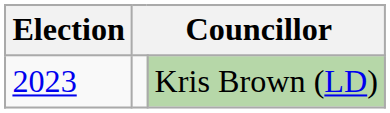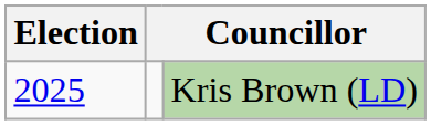Kris Brown (LD) | Election: 2023 -> 2025
